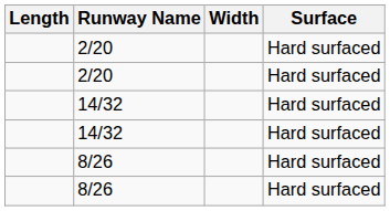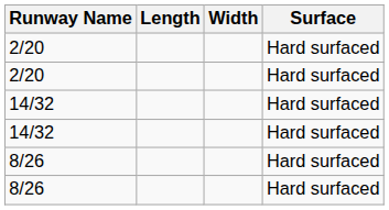columns swapped: Runway Name <-> Length
